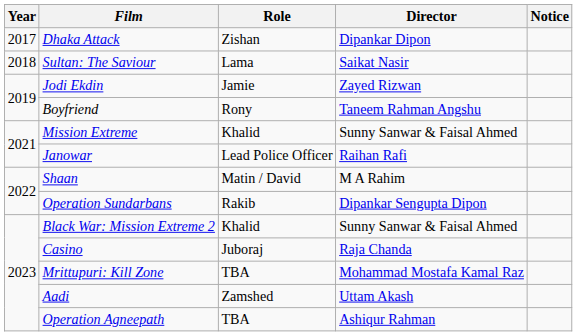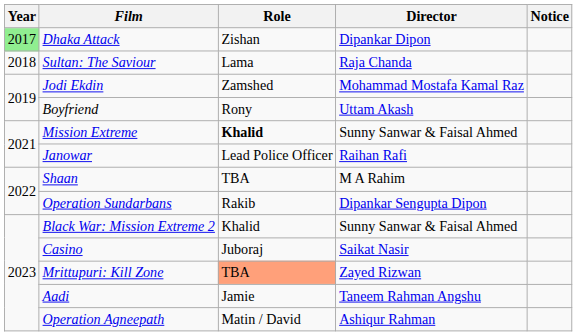Dhaka Attack | Year: no background -> lightgreen background
Sultan: The Saviour | Director: Saikat Nasir -> Raja Chanda
Jodi Ekdin | Role: Jamie -> Zamshed
Jodi Ekdin | Director: Zayed Rizwan -> Mohammad Mostafa Kamal Raz
Boyfriend | Director: Taneem Rahman Angshu -> Uttam Akash
Mission Extreme | Role: normal -> bold
Shaan | Role: Matin / David -> TBA
Casino | Director: Raja Chanda -> Saikat Nasir
Mrittupuri: Kill Zone | Role: no background -> lightsalmon background
Mrittupuri: Kill Zone | Director: Mohammad Mostafa Kamal Raz -> Zayed Rizwan
Aadi | Role: Zamshed -> Jamie
Aadi | Director: Uttam Akash -> Taneem Rahman Angshu
Operation Agneepath | Role: TBA -> Matin / David
